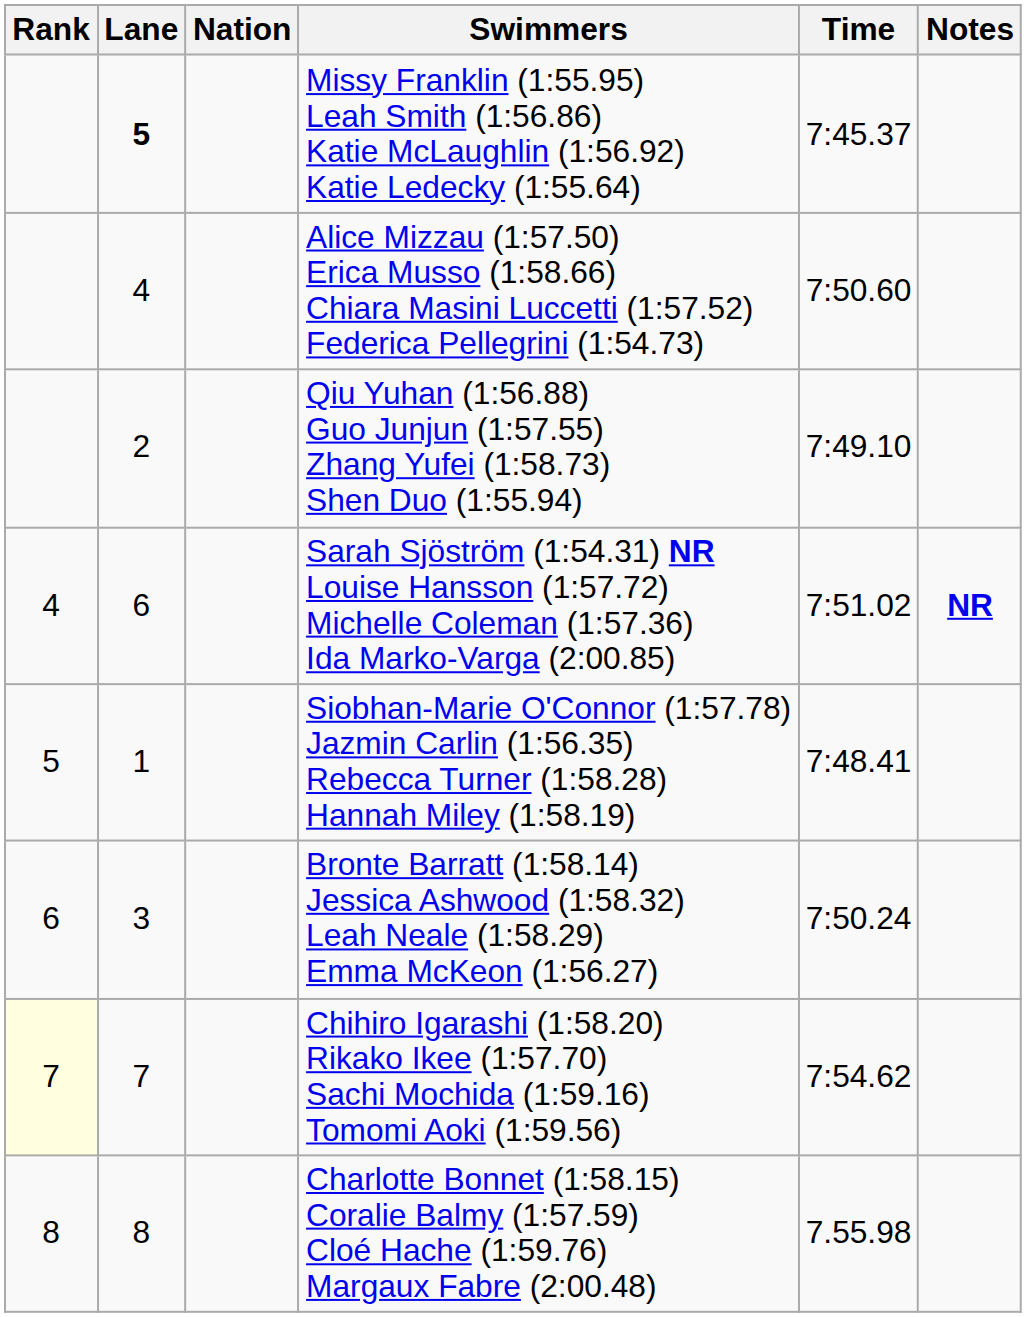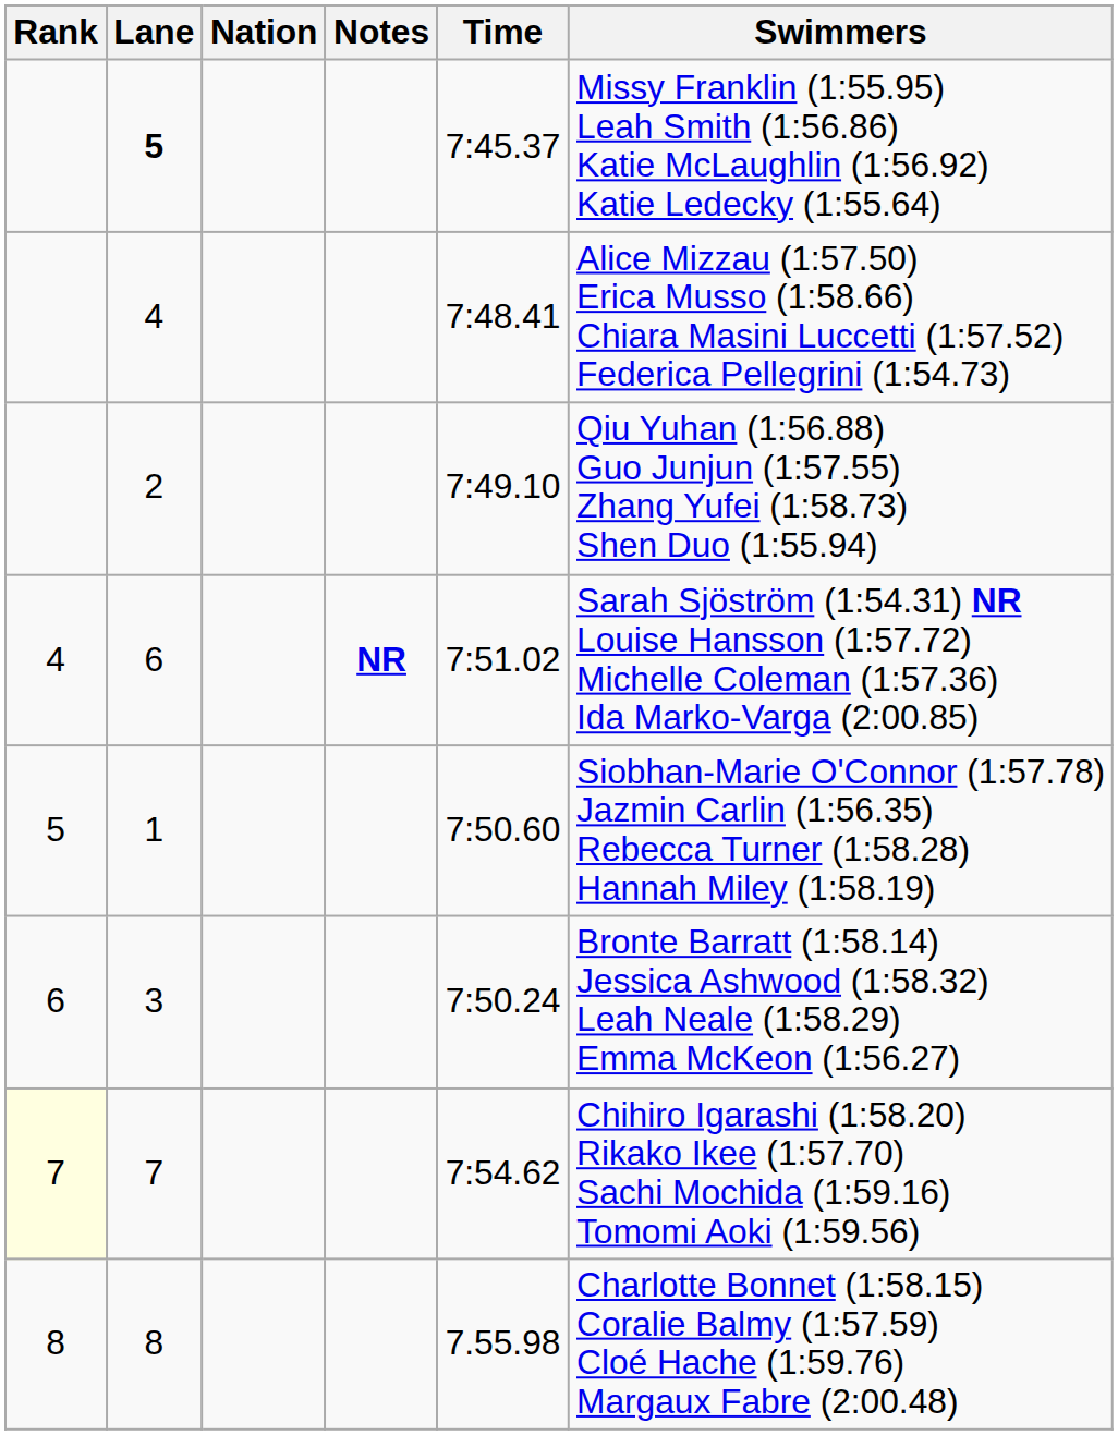columns swapped: Swimmers <-> Notes
row 3 | Time: 7:50.60 -> 7:48.41
row 6 | Time: 7:48.41 -> 7:50.60
